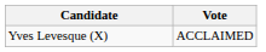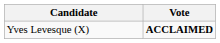Yves Levesque (X) | Vote: normal -> bold
